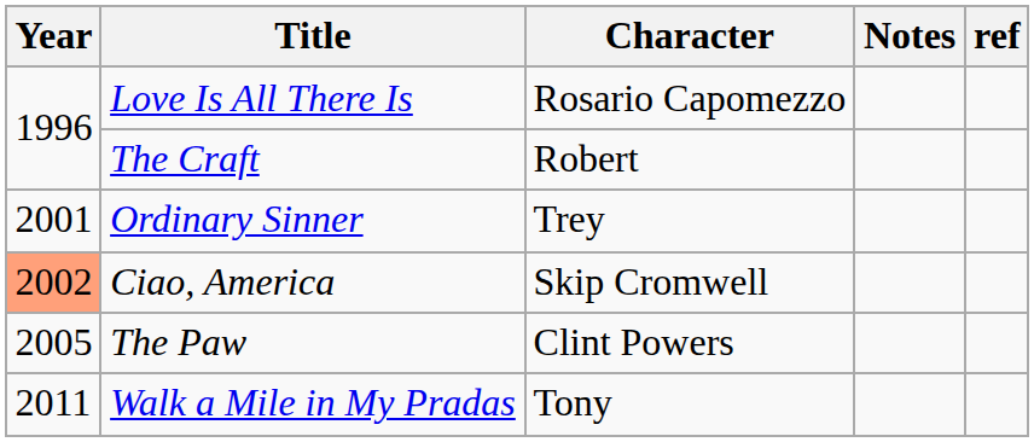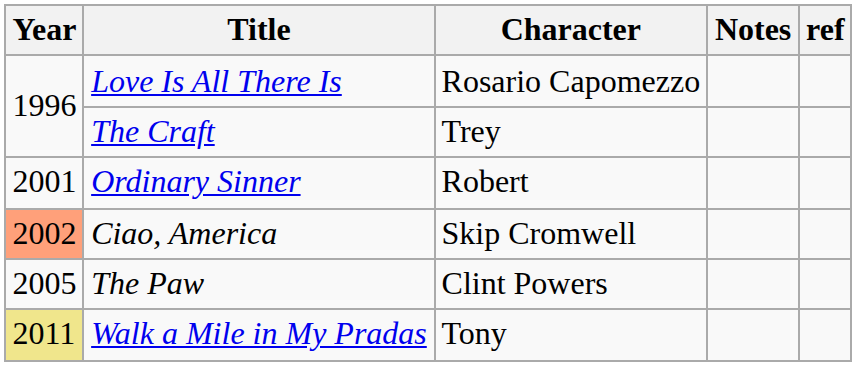The Craft | Character: Robert -> Trey
Ordinary Sinner | Character: Trey -> Robert
Walk a Mile in My Pradas | Year: no background -> khaki background
